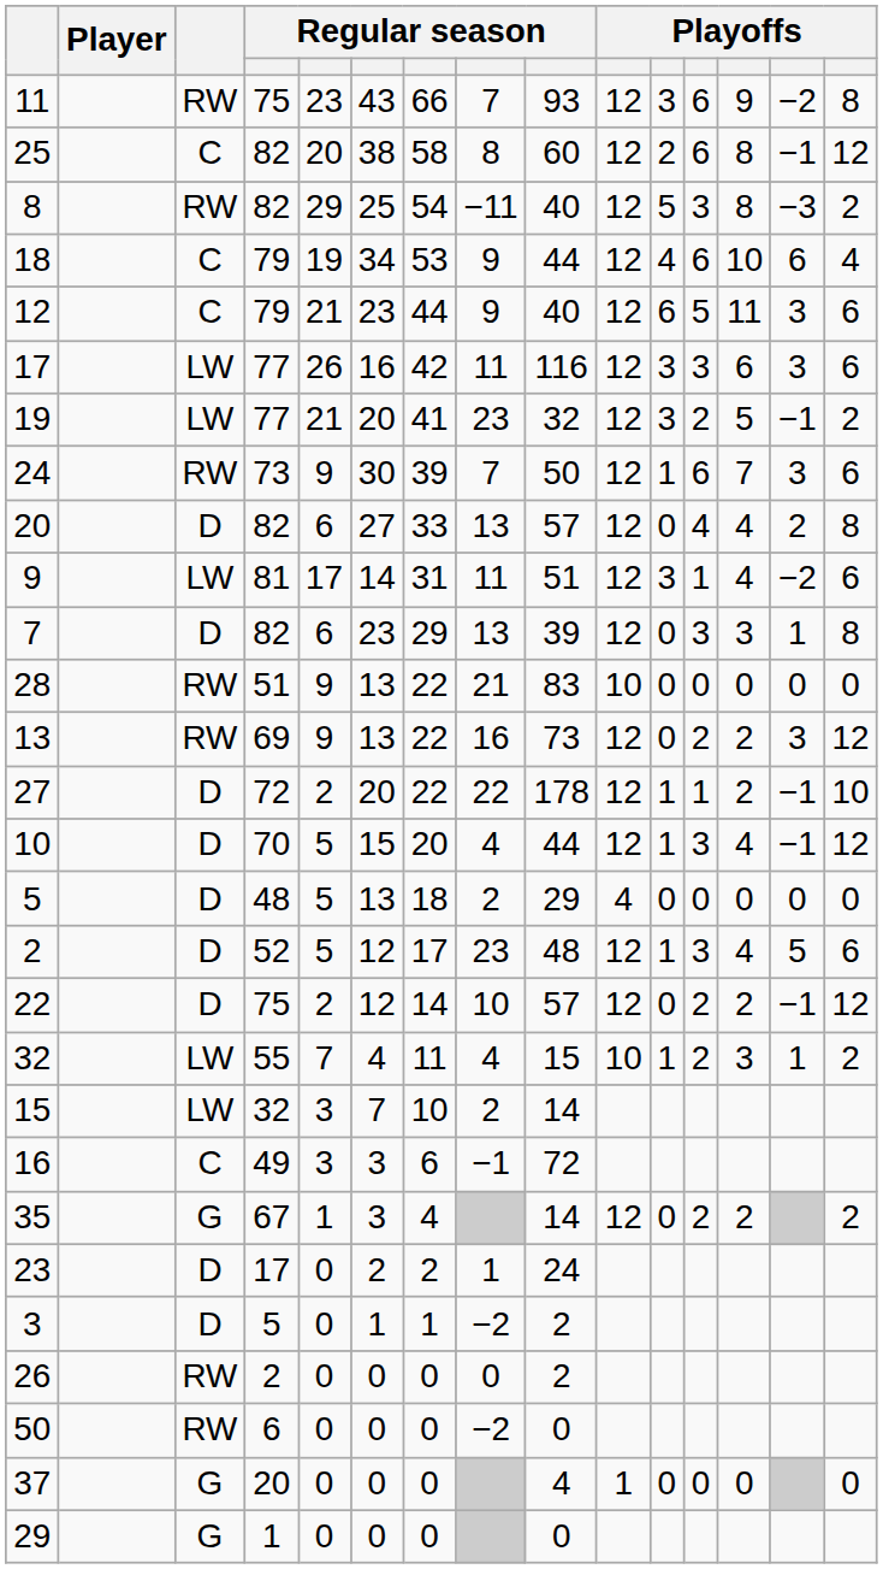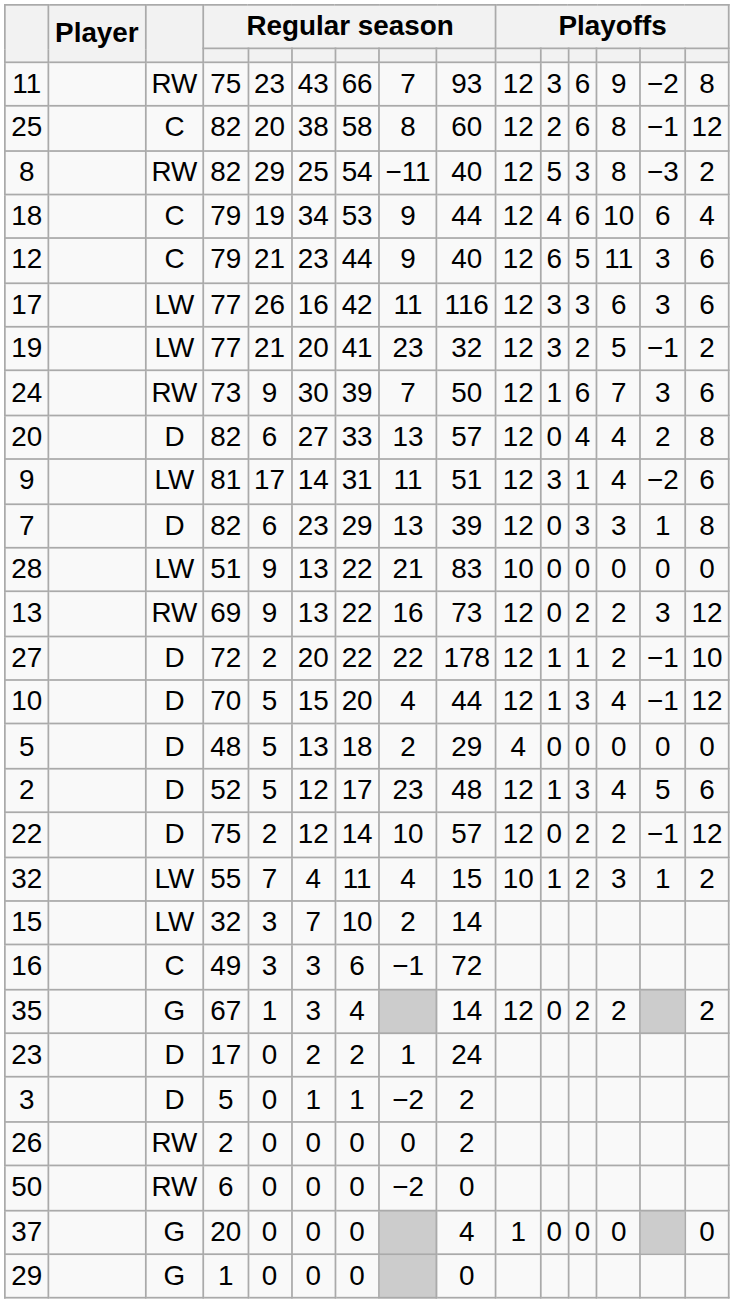28 | column 3: RW -> LW
